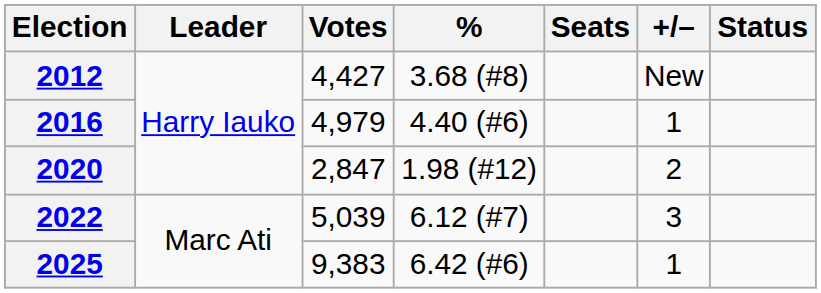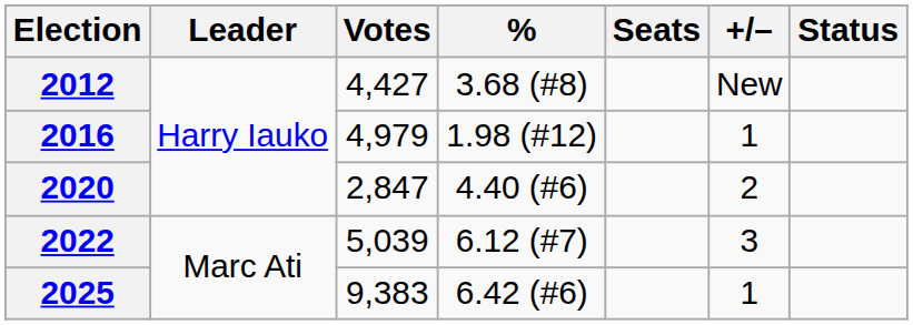2016 | %: 4.40 (#6) -> 1.98 (#12)
2020 | %: 1.98 (#12) -> 4.40 (#6)
